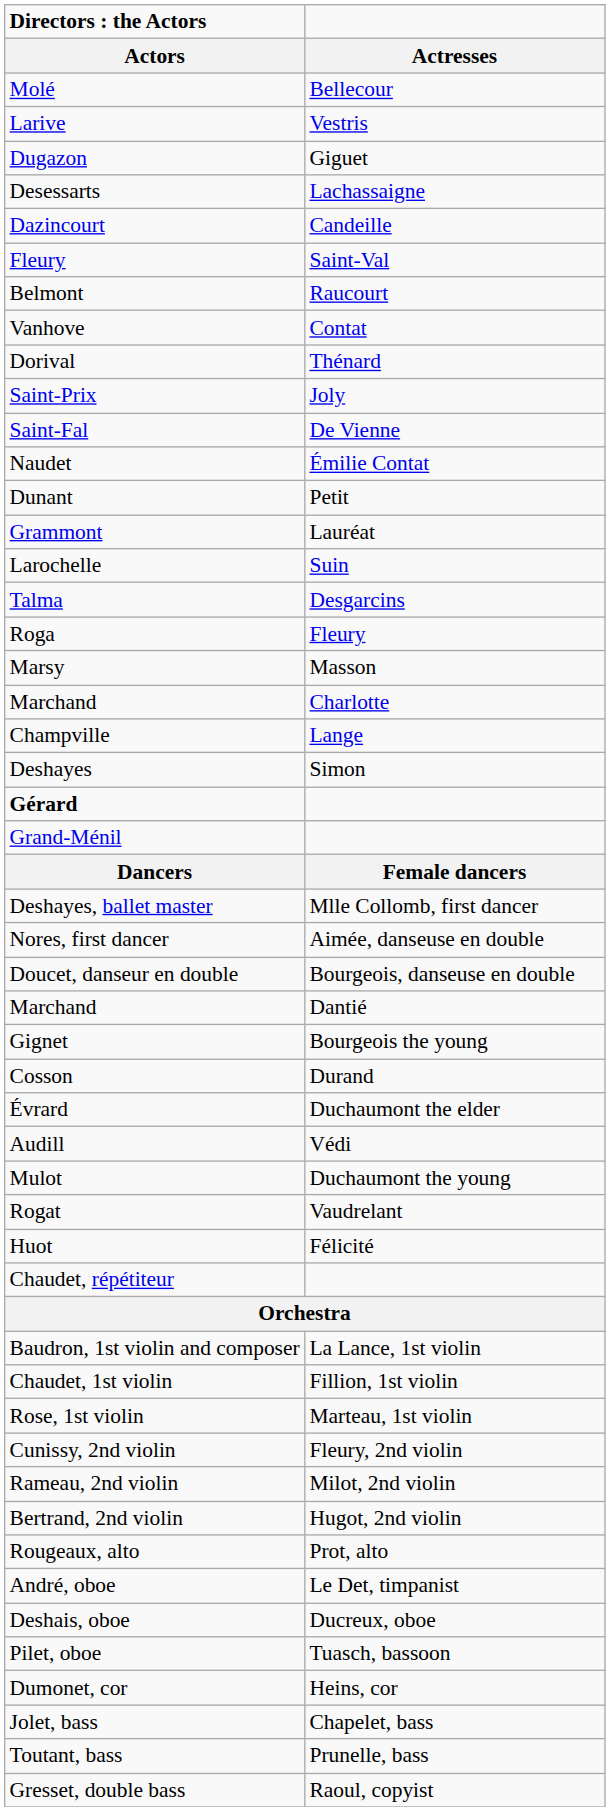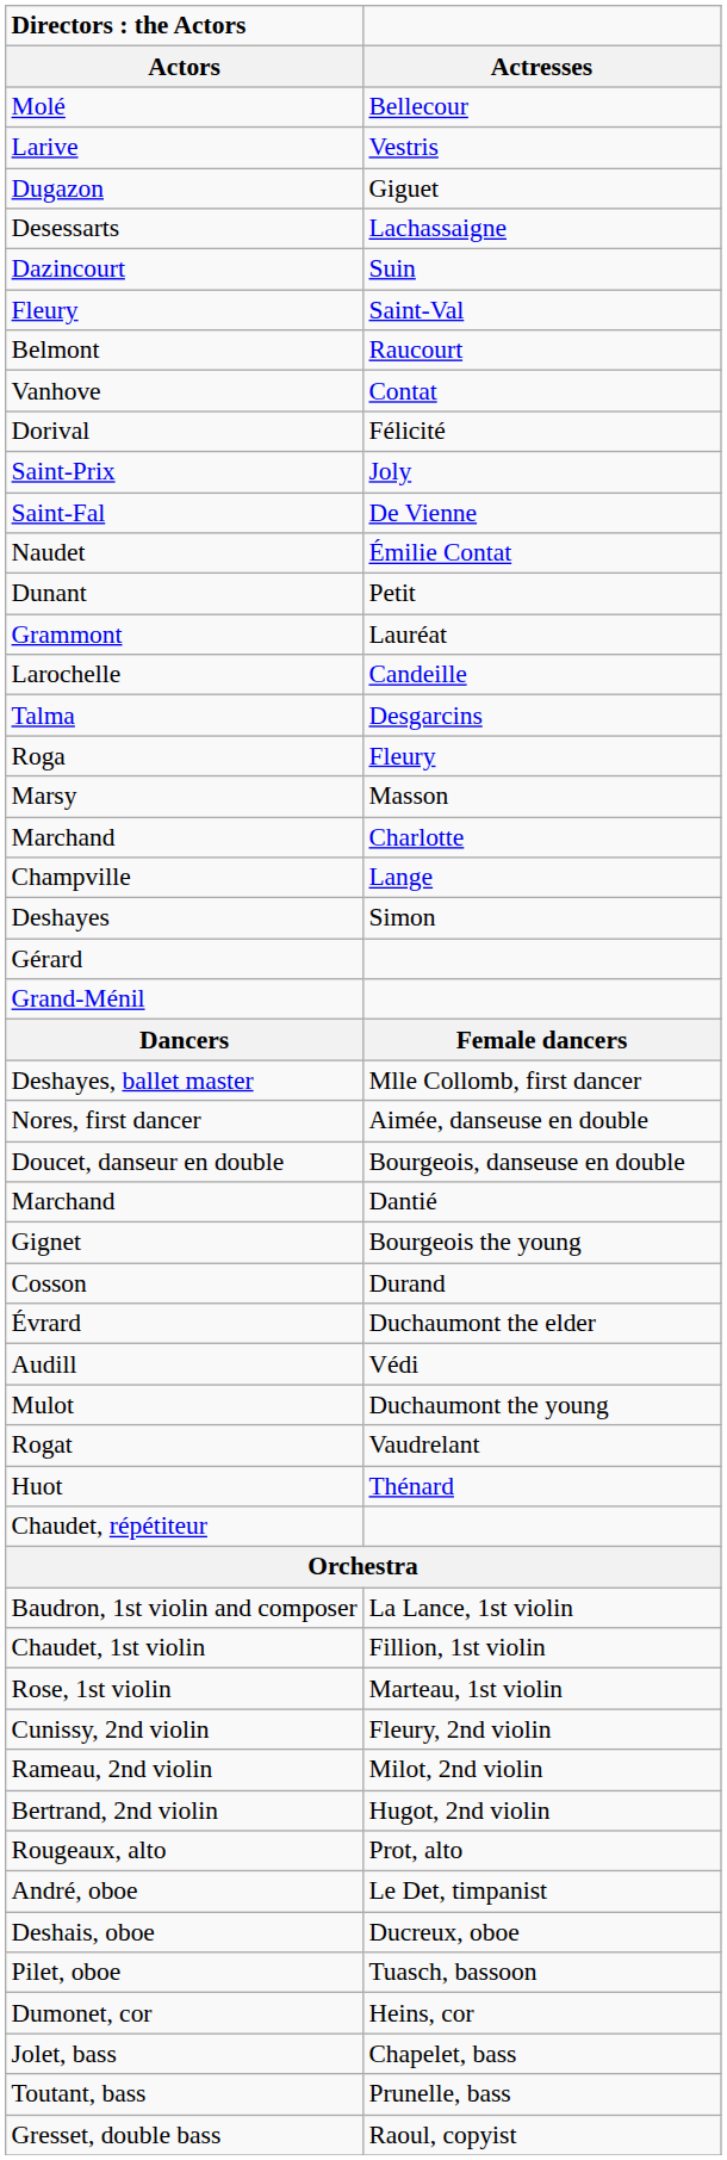row 7 | Actresses: Candeille -> Suin
row 11 | Actresses: Thénard -> Félicité
row 17 | Actresses: Suin -> Candeille
row 24 | column 1: bold -> normal
row 37 | Actresses: Félicité -> Thénard
